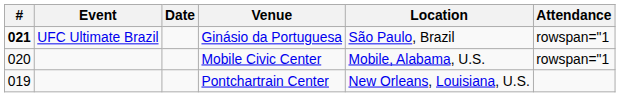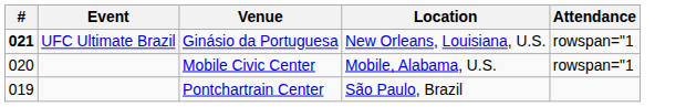- column: Date
Ginásio da Portuguesa | Location: São Paulo, Brazil -> New Orleans, Louisiana, U.S.
Pontchartrain Center | Location: New Orleans, Louisiana, U.S. -> São Paulo, Brazil
